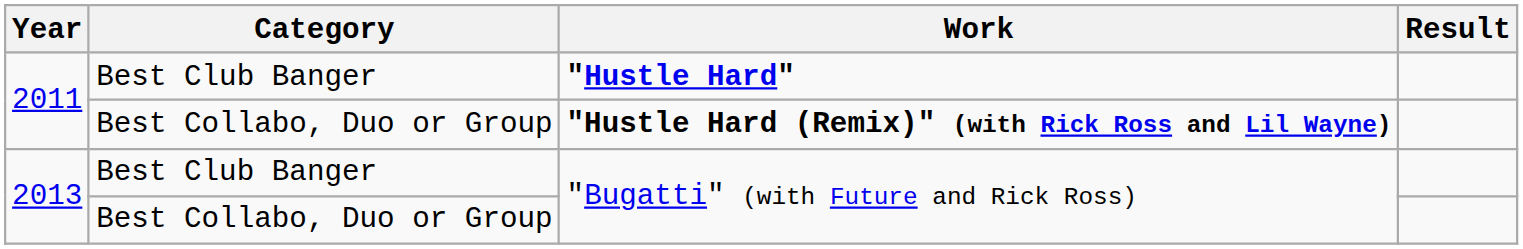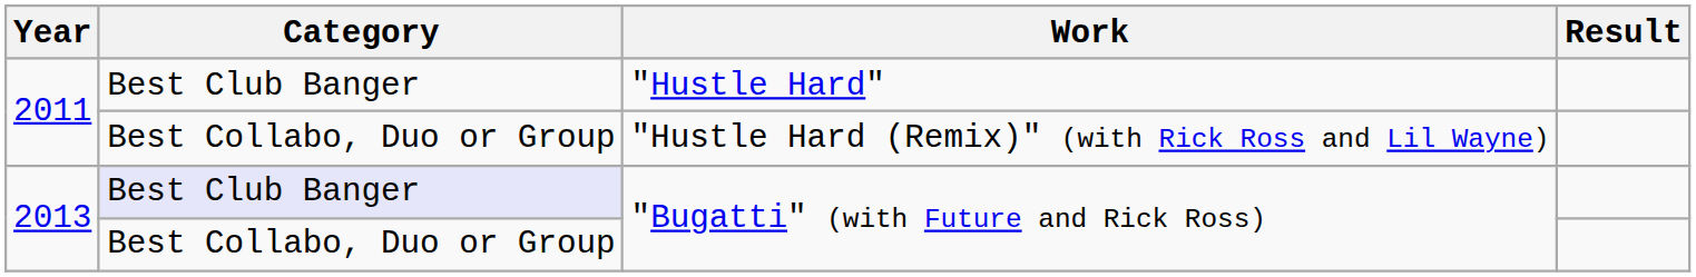"Hustle Hard" | Work: bold -> normal
"Hustle Hard (Remix)" (with Rick Ross and Lil Wayne) | Work: bold -> normal
Best Club Banger / "Bugatti" (with Future and Rick Ross) | Category: no background -> lavender background
